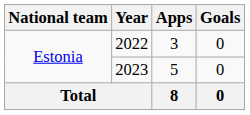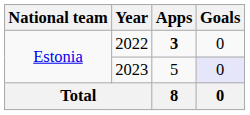2022 | Apps: normal -> bold
2023 | Goals: no background -> lavender background
